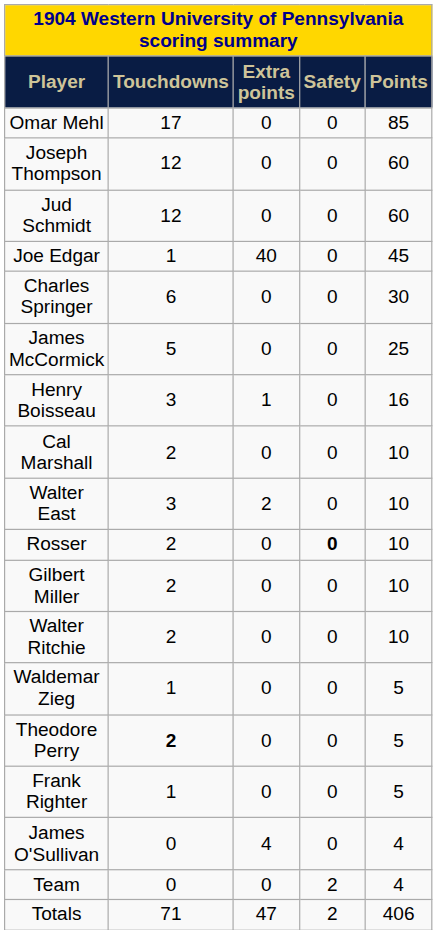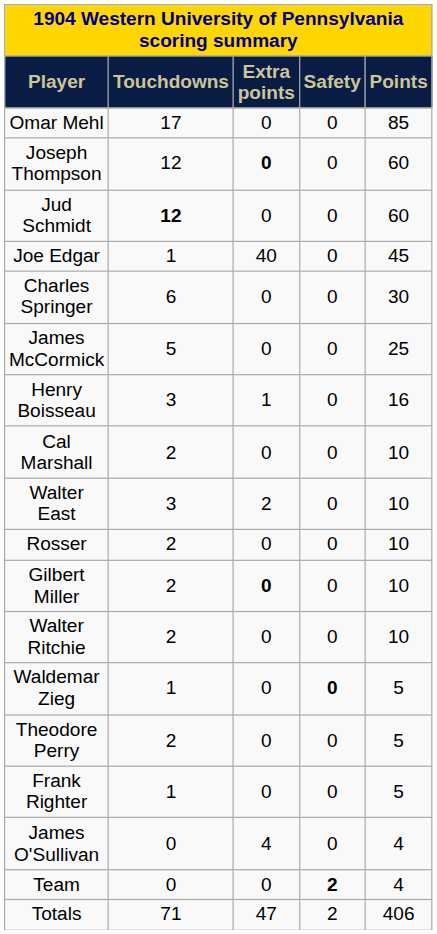Joseph Thompson | Extra points: normal -> bold
Jud Schmidt | Touchdowns: normal -> bold
Rosser | Safety: bold -> normal
Gilbert Miller | Extra points: normal -> bold
Waldemar Zieg | Safety: normal -> bold
Theodore Perry | Touchdowns: bold -> normal
Team | Safety: normal -> bold
